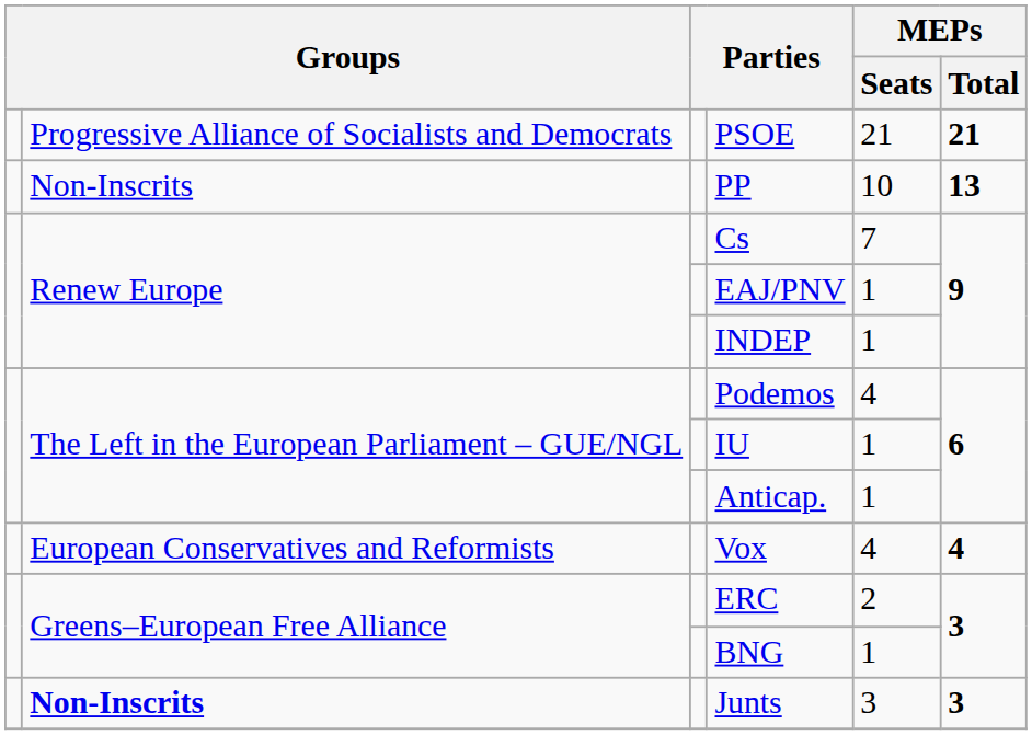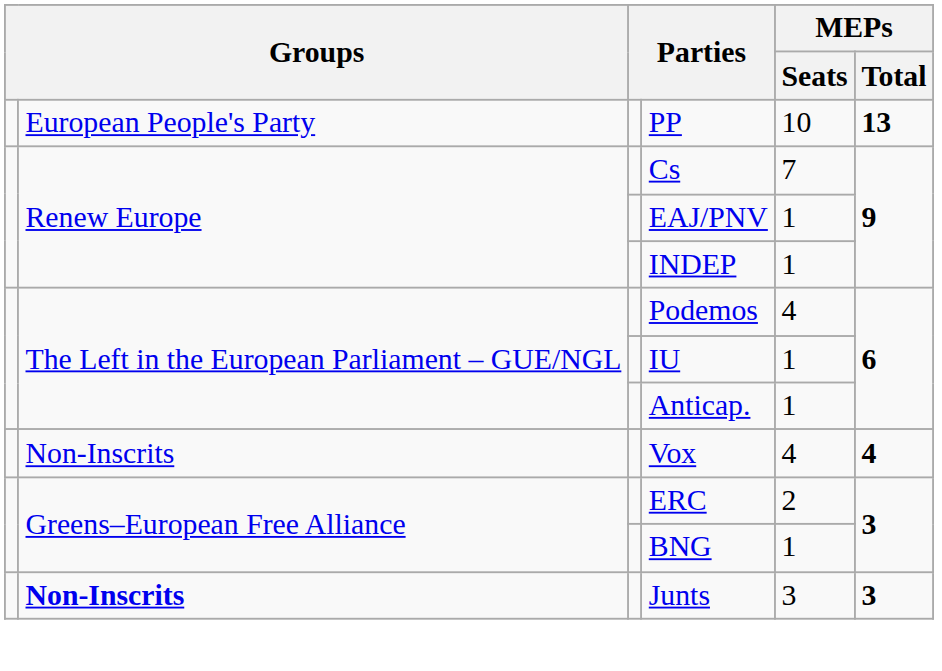- row: Progressive Alliance of Socialists and Democrats | PSOE | 21 | 21
PP | column 2: Non-Inscrits -> European People's Party
Vox | column 2: European Conservatives and Reformists -> Non-Inscrits
